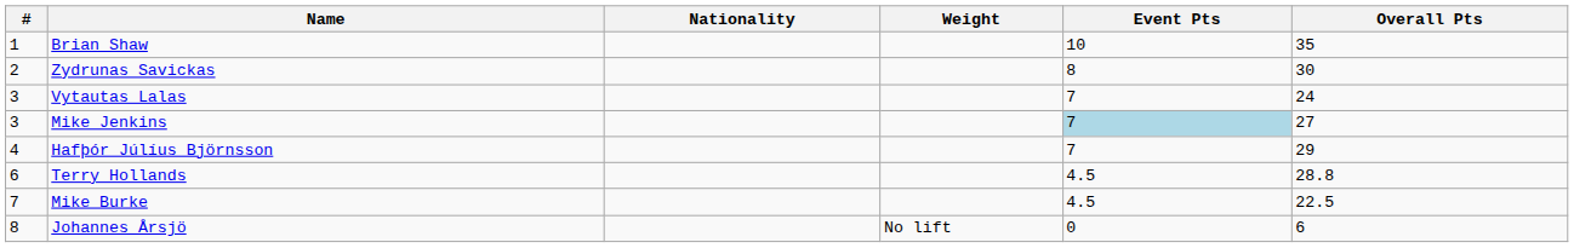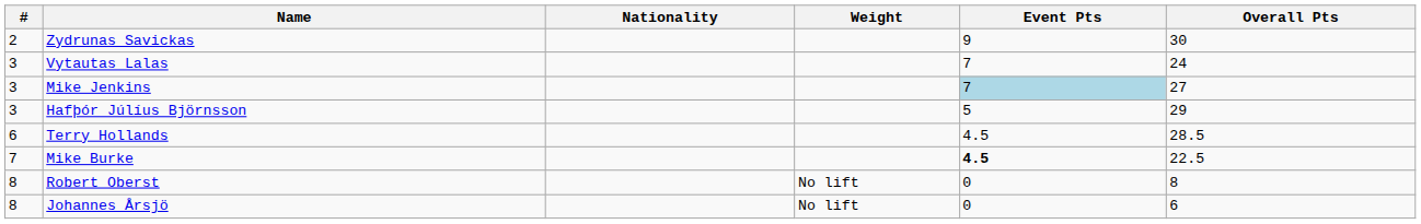- row: 1 | Brian Shaw | 10 | 35
Zydrunas Savickas | Event Pts: 8 -> 9
Hafþór Júlíus Björnsson | #: 4 -> 3
Hafþór Júlíus Björnsson | Event Pts: 7 -> 5
Terry Hollands | Overall Pts: 28.8 -> 28.5
Mike Burke | Event Pts: normal -> bold
+ row: 8 | Robert Oberst | No lift | 0 | 8
